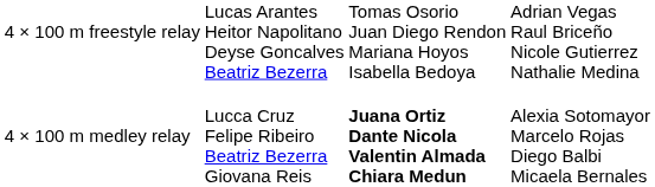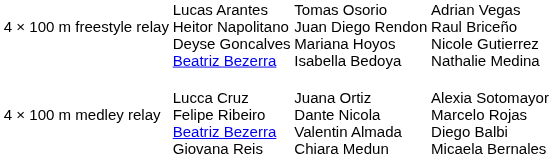4 × 100 m medley relay | column 3: bold -> normal
